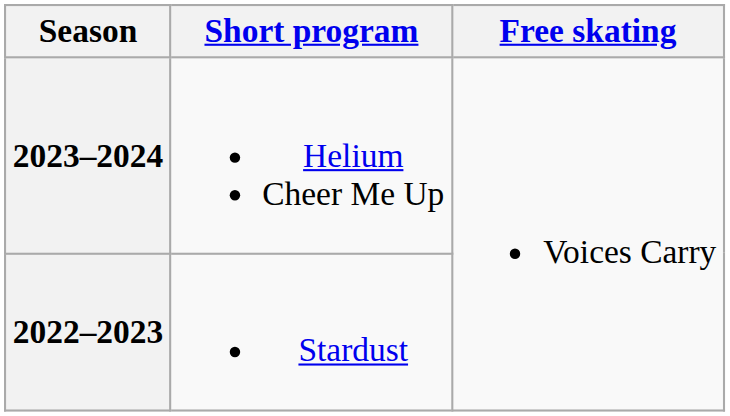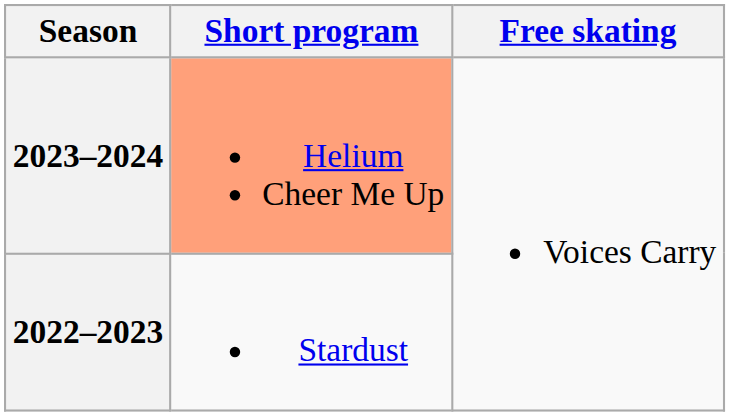2023–2024 | Short program: no background -> lightsalmon background
